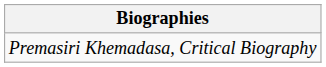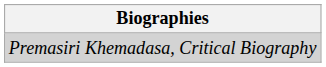row 2 | column 1: no background -> lightgrey background
